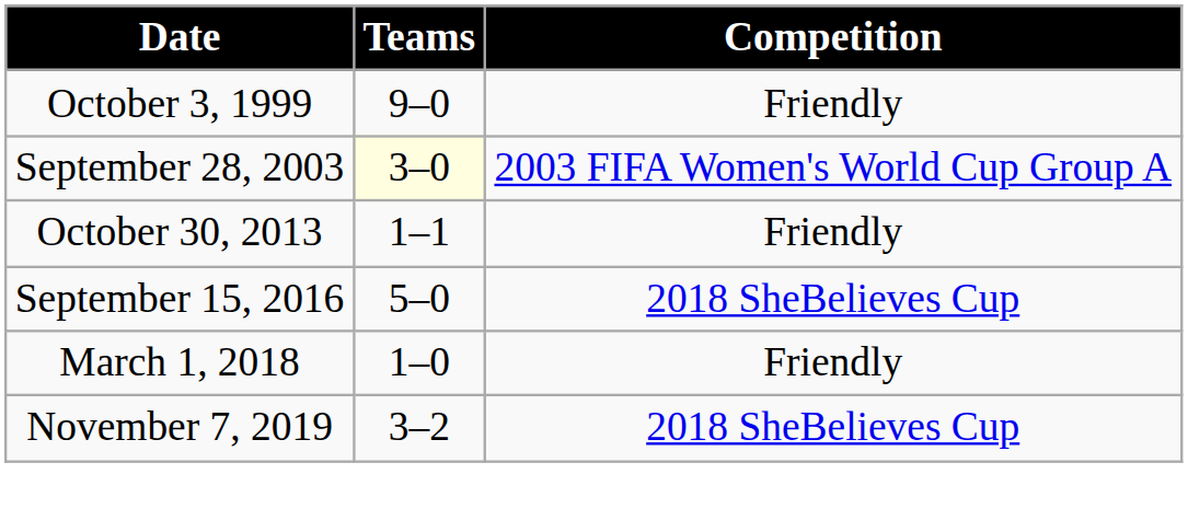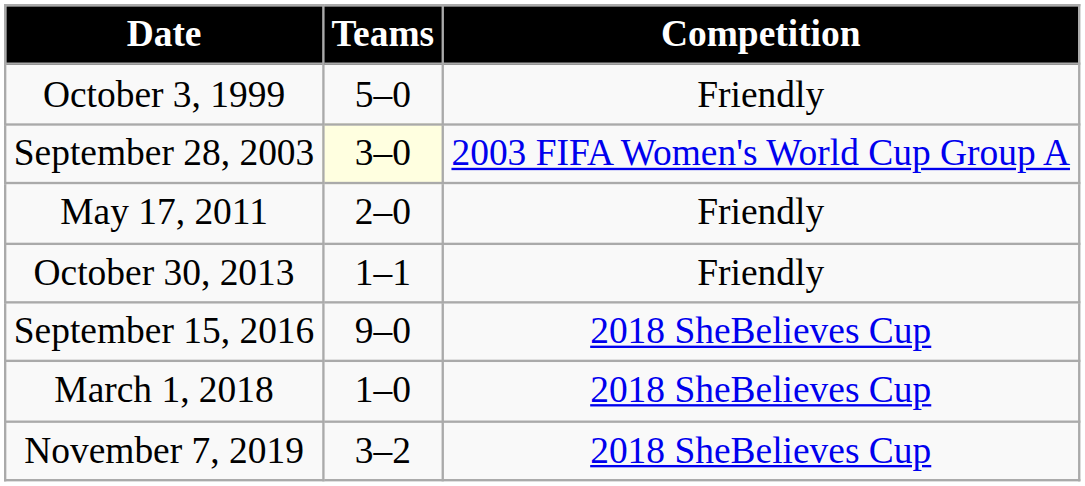October 3, 1999 | Teams: 9–0 -> 5–0
+ row: May 17, 2011 | 2–0 | Friendly
September 15, 2016 | Teams: 5–0 -> 9–0
March 1, 2018 | Competition: Friendly -> 2018 SheBelieves Cup
